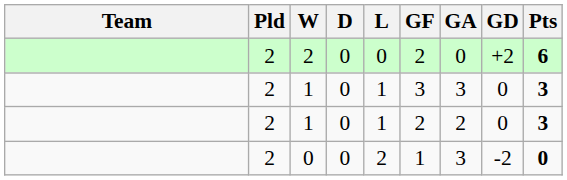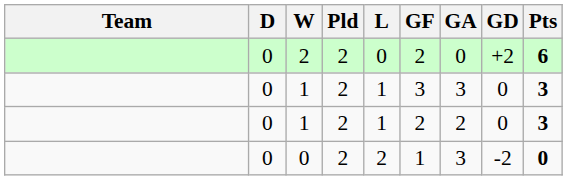columns swapped: Pld <-> D
